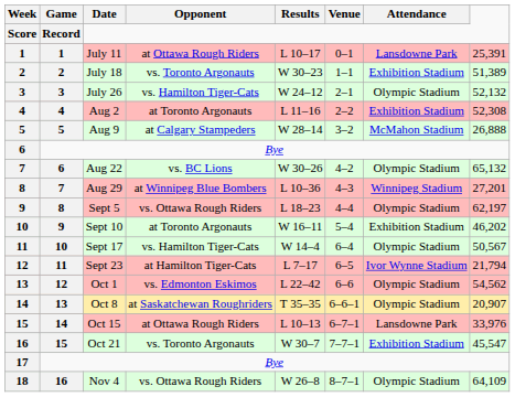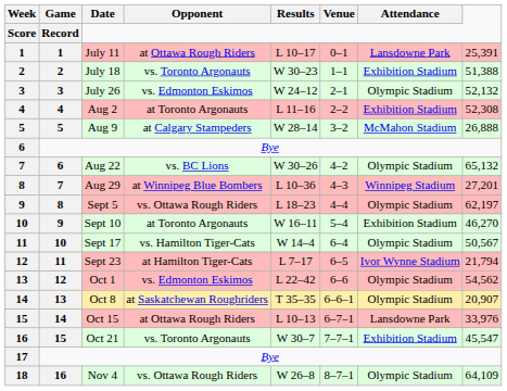July 18 | column 8: 51,389 -> 51,388
July 26 | Opponent: vs. Hamilton Tiger-Cats -> vs. Edmonton Eskimos
Sept 10 | column 8: 46,202 -> 46,270
